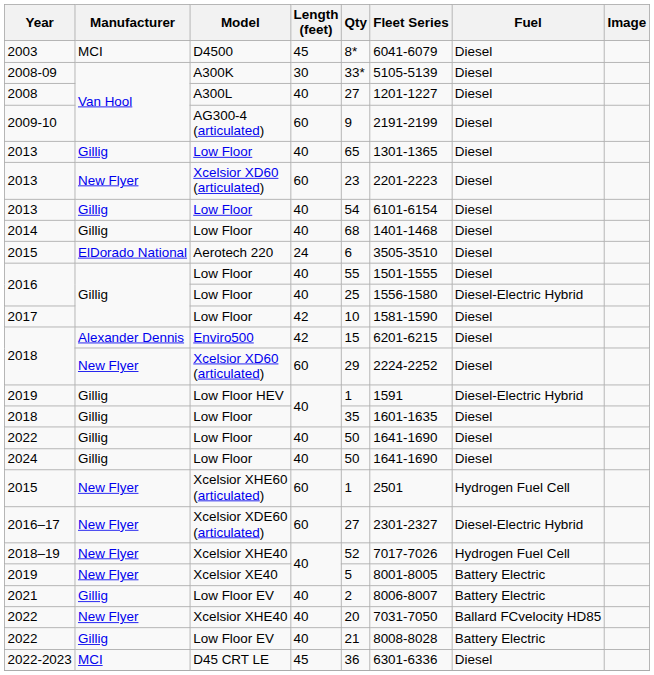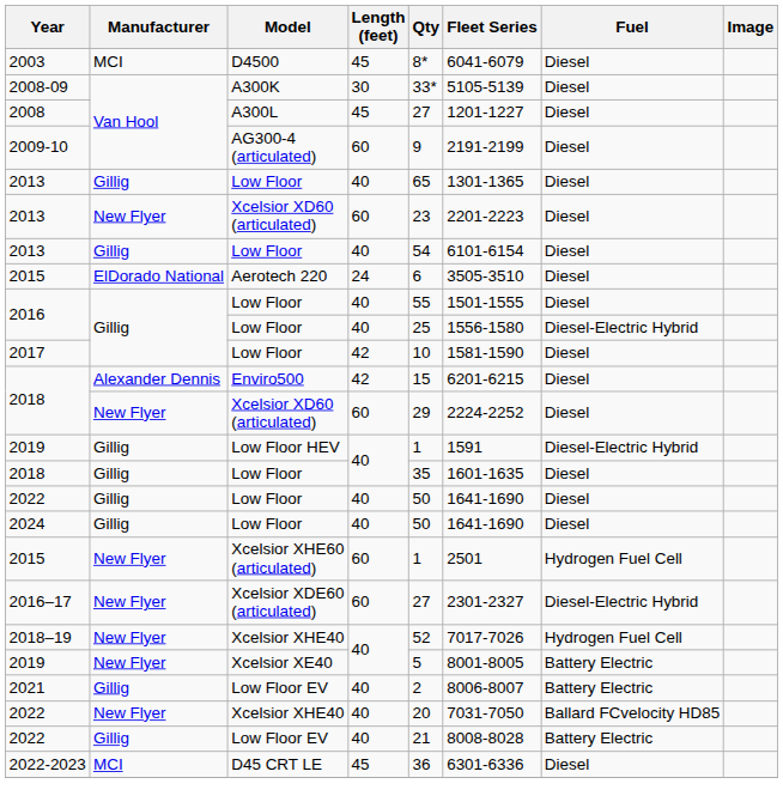2008 | Length (feet): 40 -> 45
- row: 2014 | Gillig | Low Floor | 40 | 68 | 1401-1468 | Diesel
